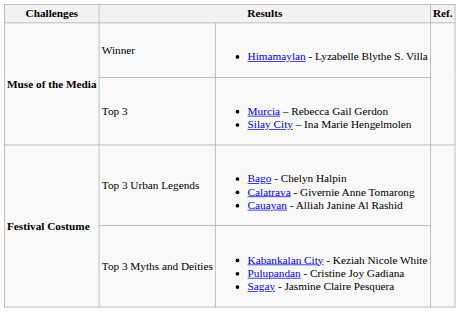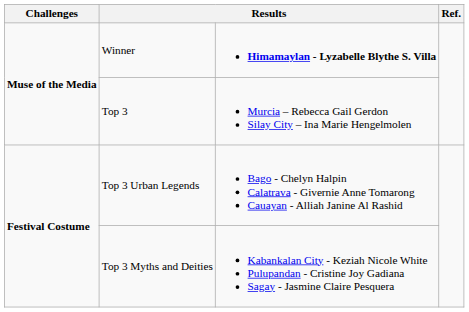Winner | column 3: normal -> bold
